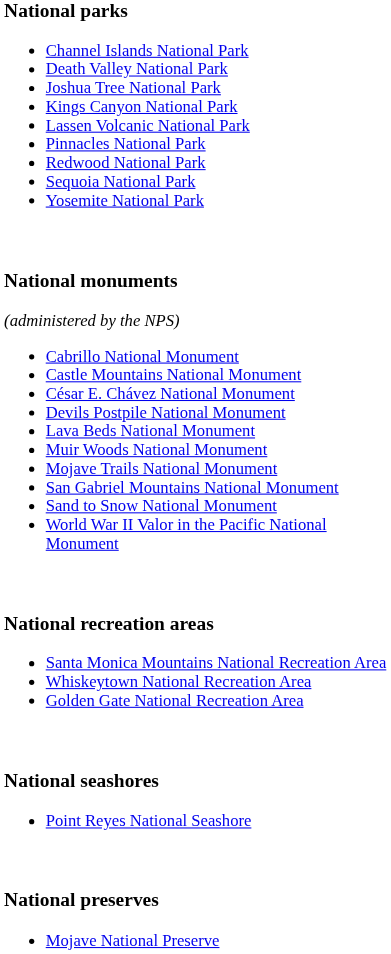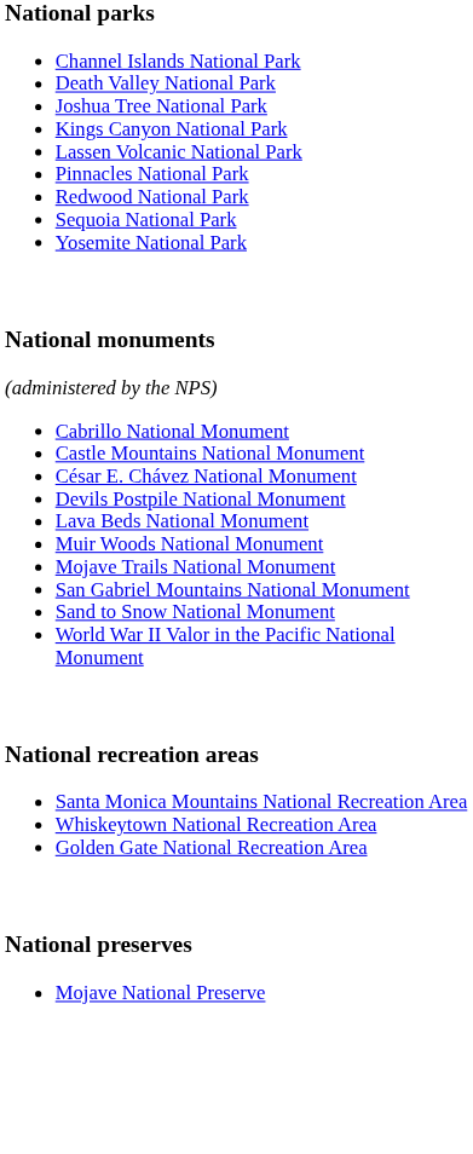- row: National seashores Point Reyes National Seashore
